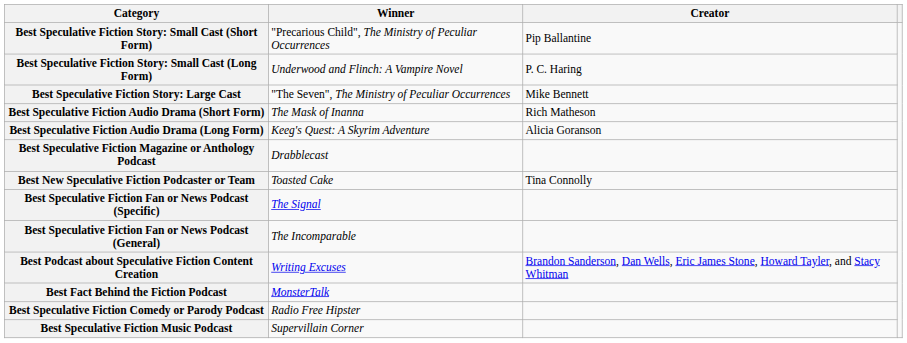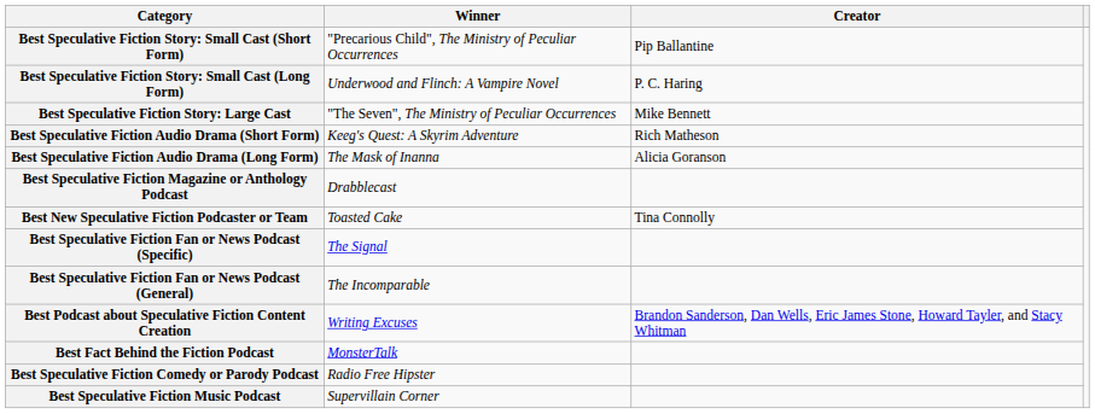Best Speculative Fiction Audio Drama (Short Form) | Winner: The Mask of Inanna -> Keeg's Quest: A Skyrim Adventure
Best Speculative Fiction Audio Drama (Long Form) | Winner: Keeg's Quest: A Skyrim Adventure -> The Mask of Inanna
